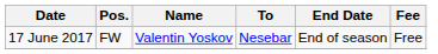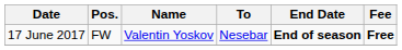17 June 2017 | End Date: normal -> bold
17 June 2017 | Fee: normal -> bold
